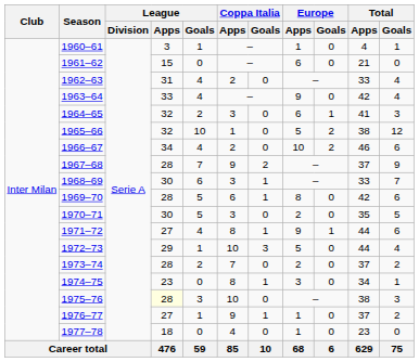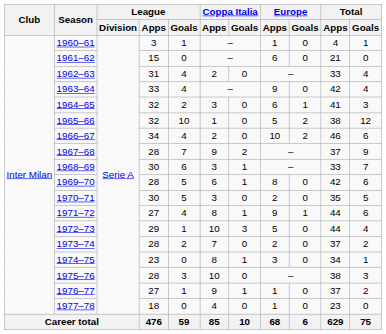1975–76 | League / Apps: lightyellow background -> no background
